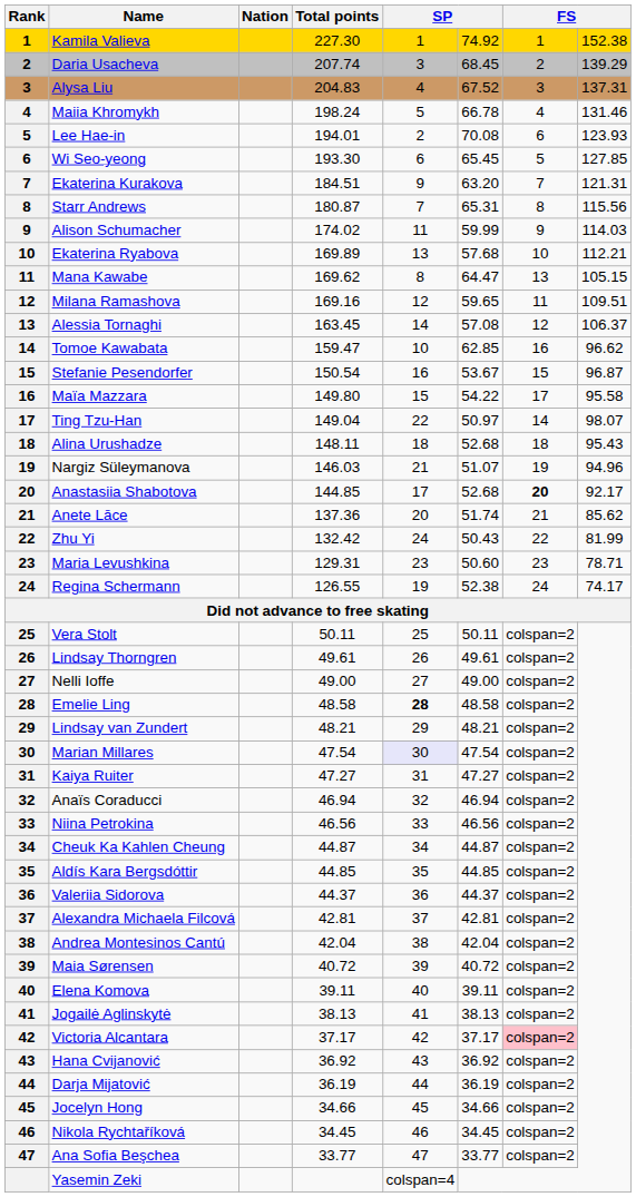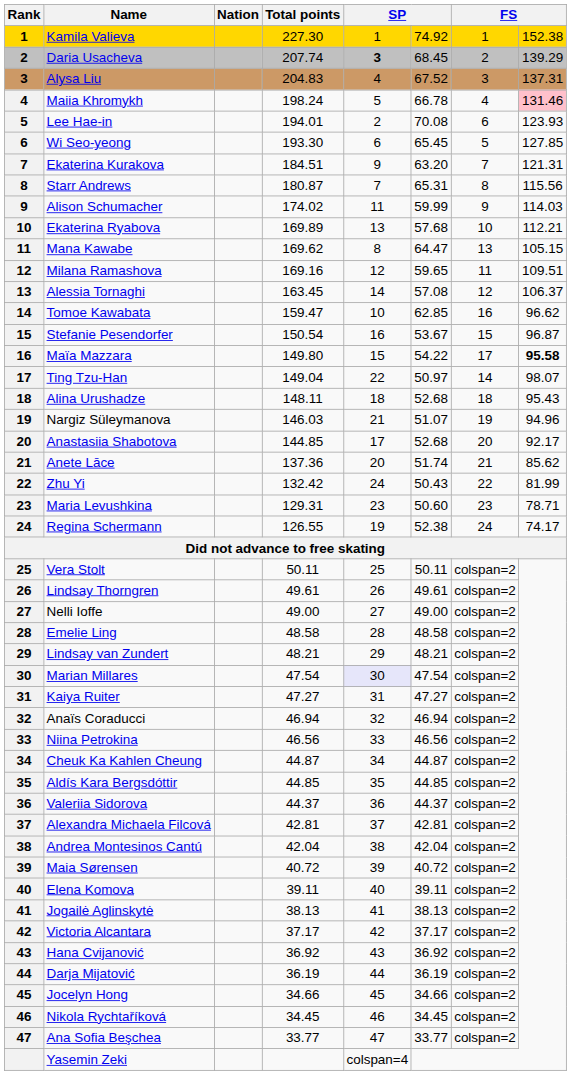Daria Usacheva | column 5: normal -> bold
Maiia Khromykh | column 8: no background -> pink background
Maïa Mazzara | column 8: normal -> bold
Anastasiia Shabotova | column 7: bold -> normal
Emelie Ling | column 5: bold -> normal
Victoria Alcantara | column 7: pink background -> no background
